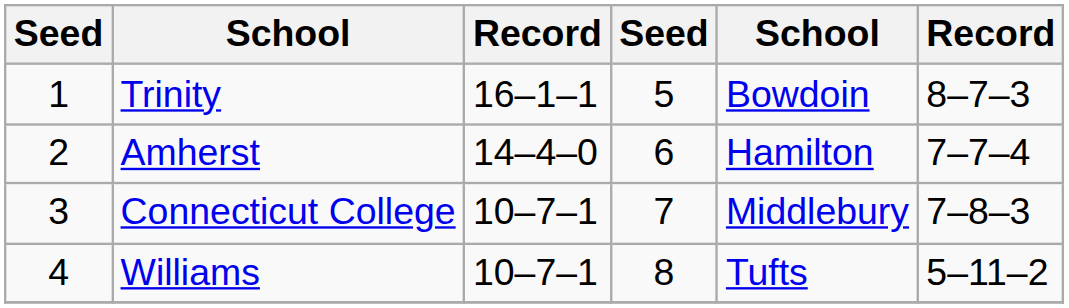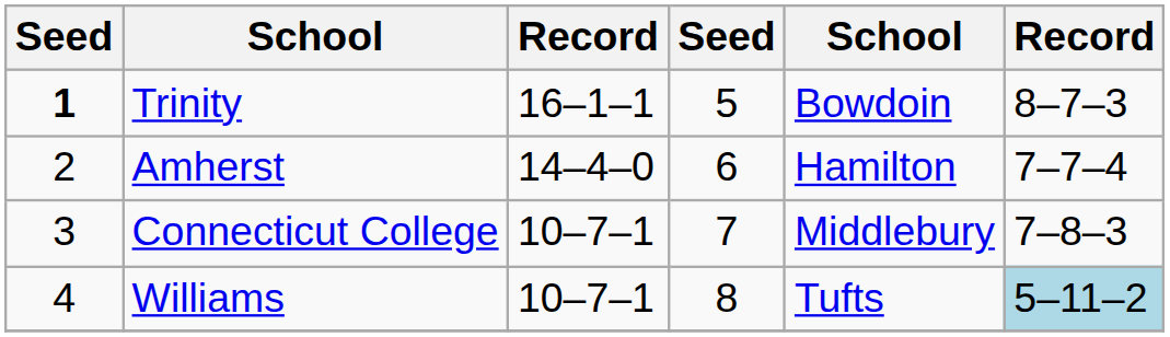Trinity | column 1: normal -> bold
Williams | column 6: no background -> lightblue background
